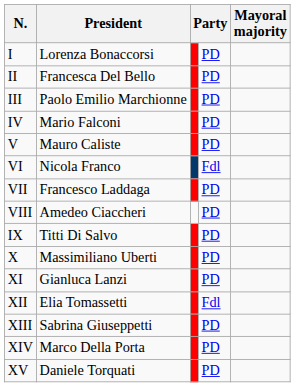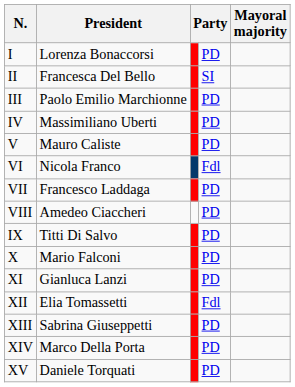II | column 4: PD -> SI
IV | President: Mario Falconi -> Massimiliano Uberti
X | President: Massimiliano Uberti -> Mario Falconi
